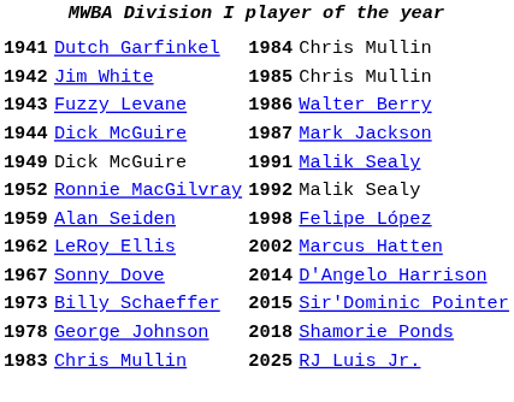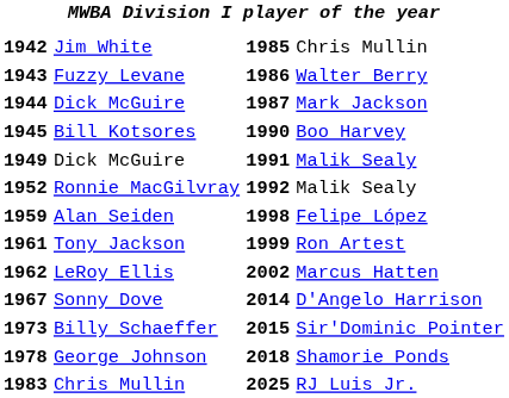- row: 1941 | Dutch Garfinkel | 1984 | Chris Mullin
+ row: 1945 | Bill Kotsores | 1990 | Boo Harvey
+ row: 1961 | Tony Jackson | 1999 | Ron Artest
